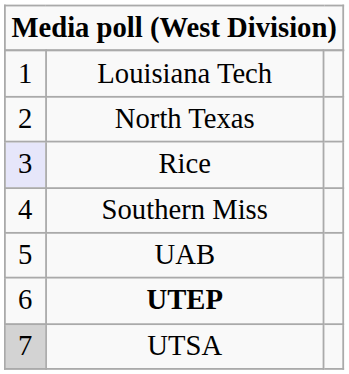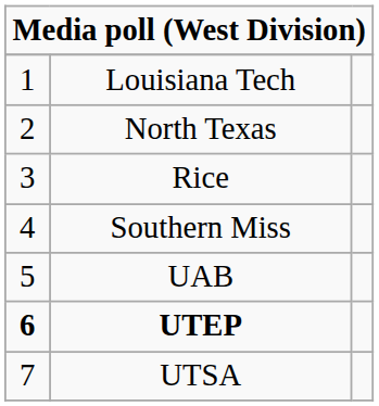Rice | column 1: lavender background -> no background
UTEP | column 1: normal -> bold
UTSA | column 1: lightgrey background -> no background
